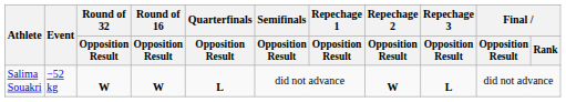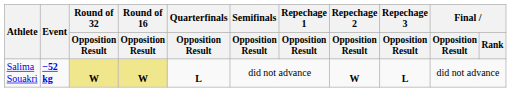Salima Souakri | Event: normal -> bold
Salima Souakri | Round of 32 / Opposition Result: no background -> khaki background
Salima Souakri | Round of 16 / Opposition Result: no background -> khaki background
